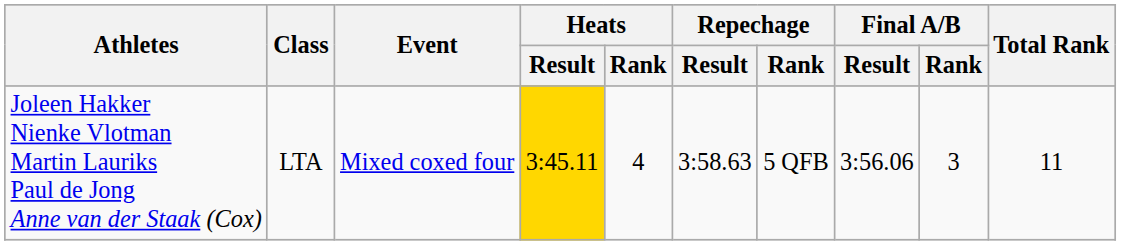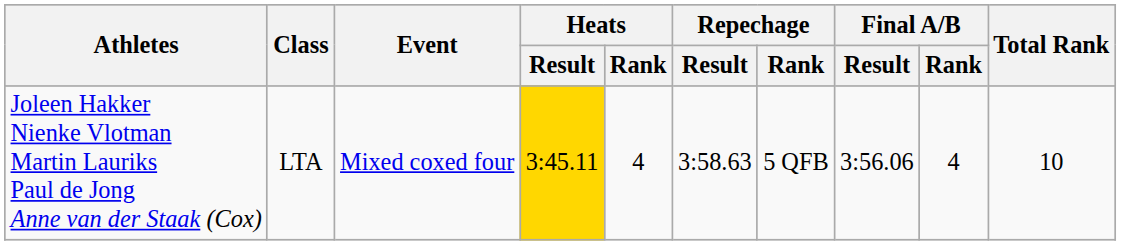row 3 | Final A/B / Rank: 3 -> 4
row 3 | Total Rank: 11 -> 10
